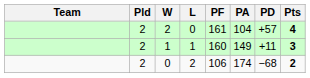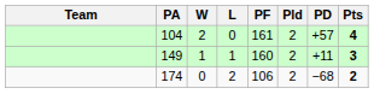columns swapped: Pld <-> PA
